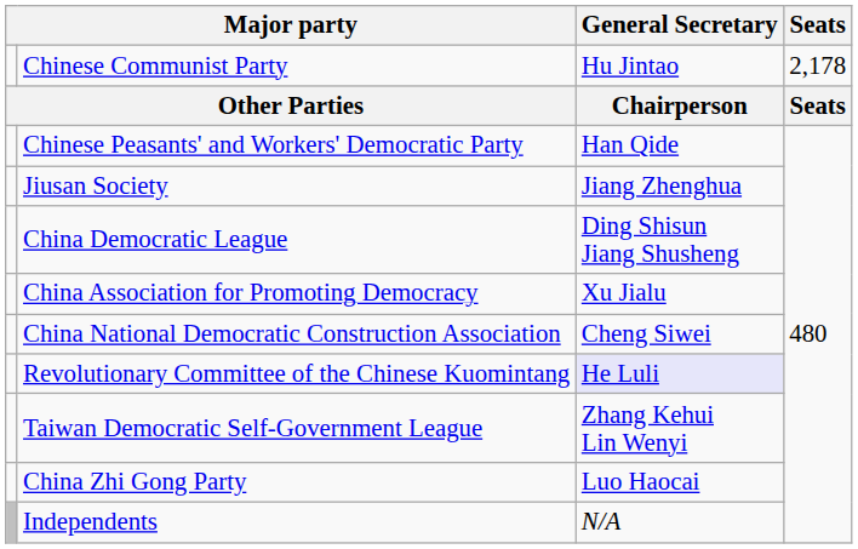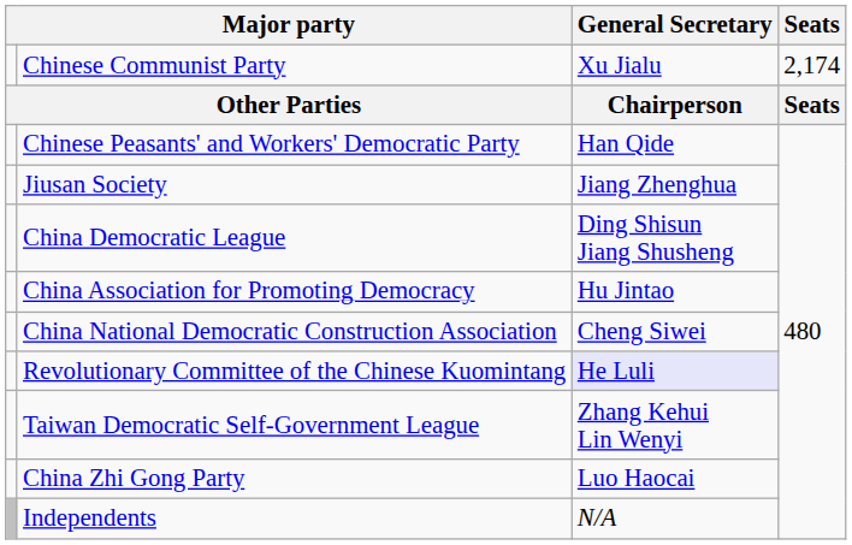Chinese Communist Party | General Secretary: Hu Jintao -> Xu Jialu
Chinese Communist Party | Seats: 2,178 -> 2,174
China Association for Promoting Democracy | General Secretary: Xu Jialu -> Hu Jintao
